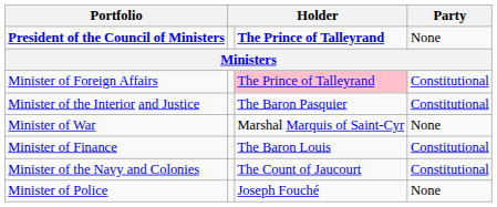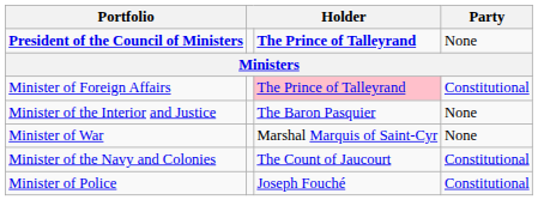Minister of the Interior and Justice | Party: Constitutional -> None
- row: Minister of Finance | The Baron Louis | Constitutional
Minister of Police | Party: None -> Constitutional
